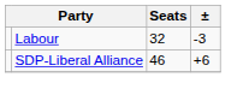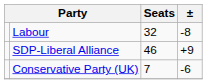Labour | ±: -3 -> -8
SDP-Liberal Alliance | ±: +6 -> +9
+ row: Conservative Party (UK) | 7 | -6
